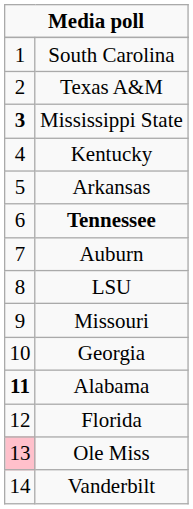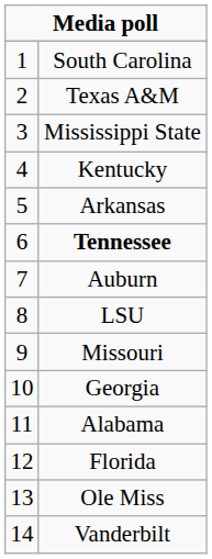Mississippi State | column 1: bold -> normal
Alabama | column 1: bold -> normal
Ole Miss | column 1: pink background -> no background
